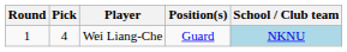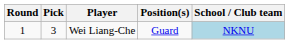Wei Liang-Che | Pick: 4 -> 3
